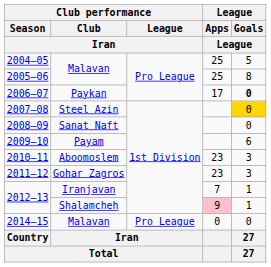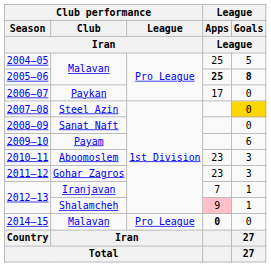2005–06 | League / Apps / League: normal -> bold
2005–06 | League / Goals / League: normal -> bold
2006–07 | League / Goals / League: bold -> normal
2014–15 | League / Apps / League: normal -> bold
